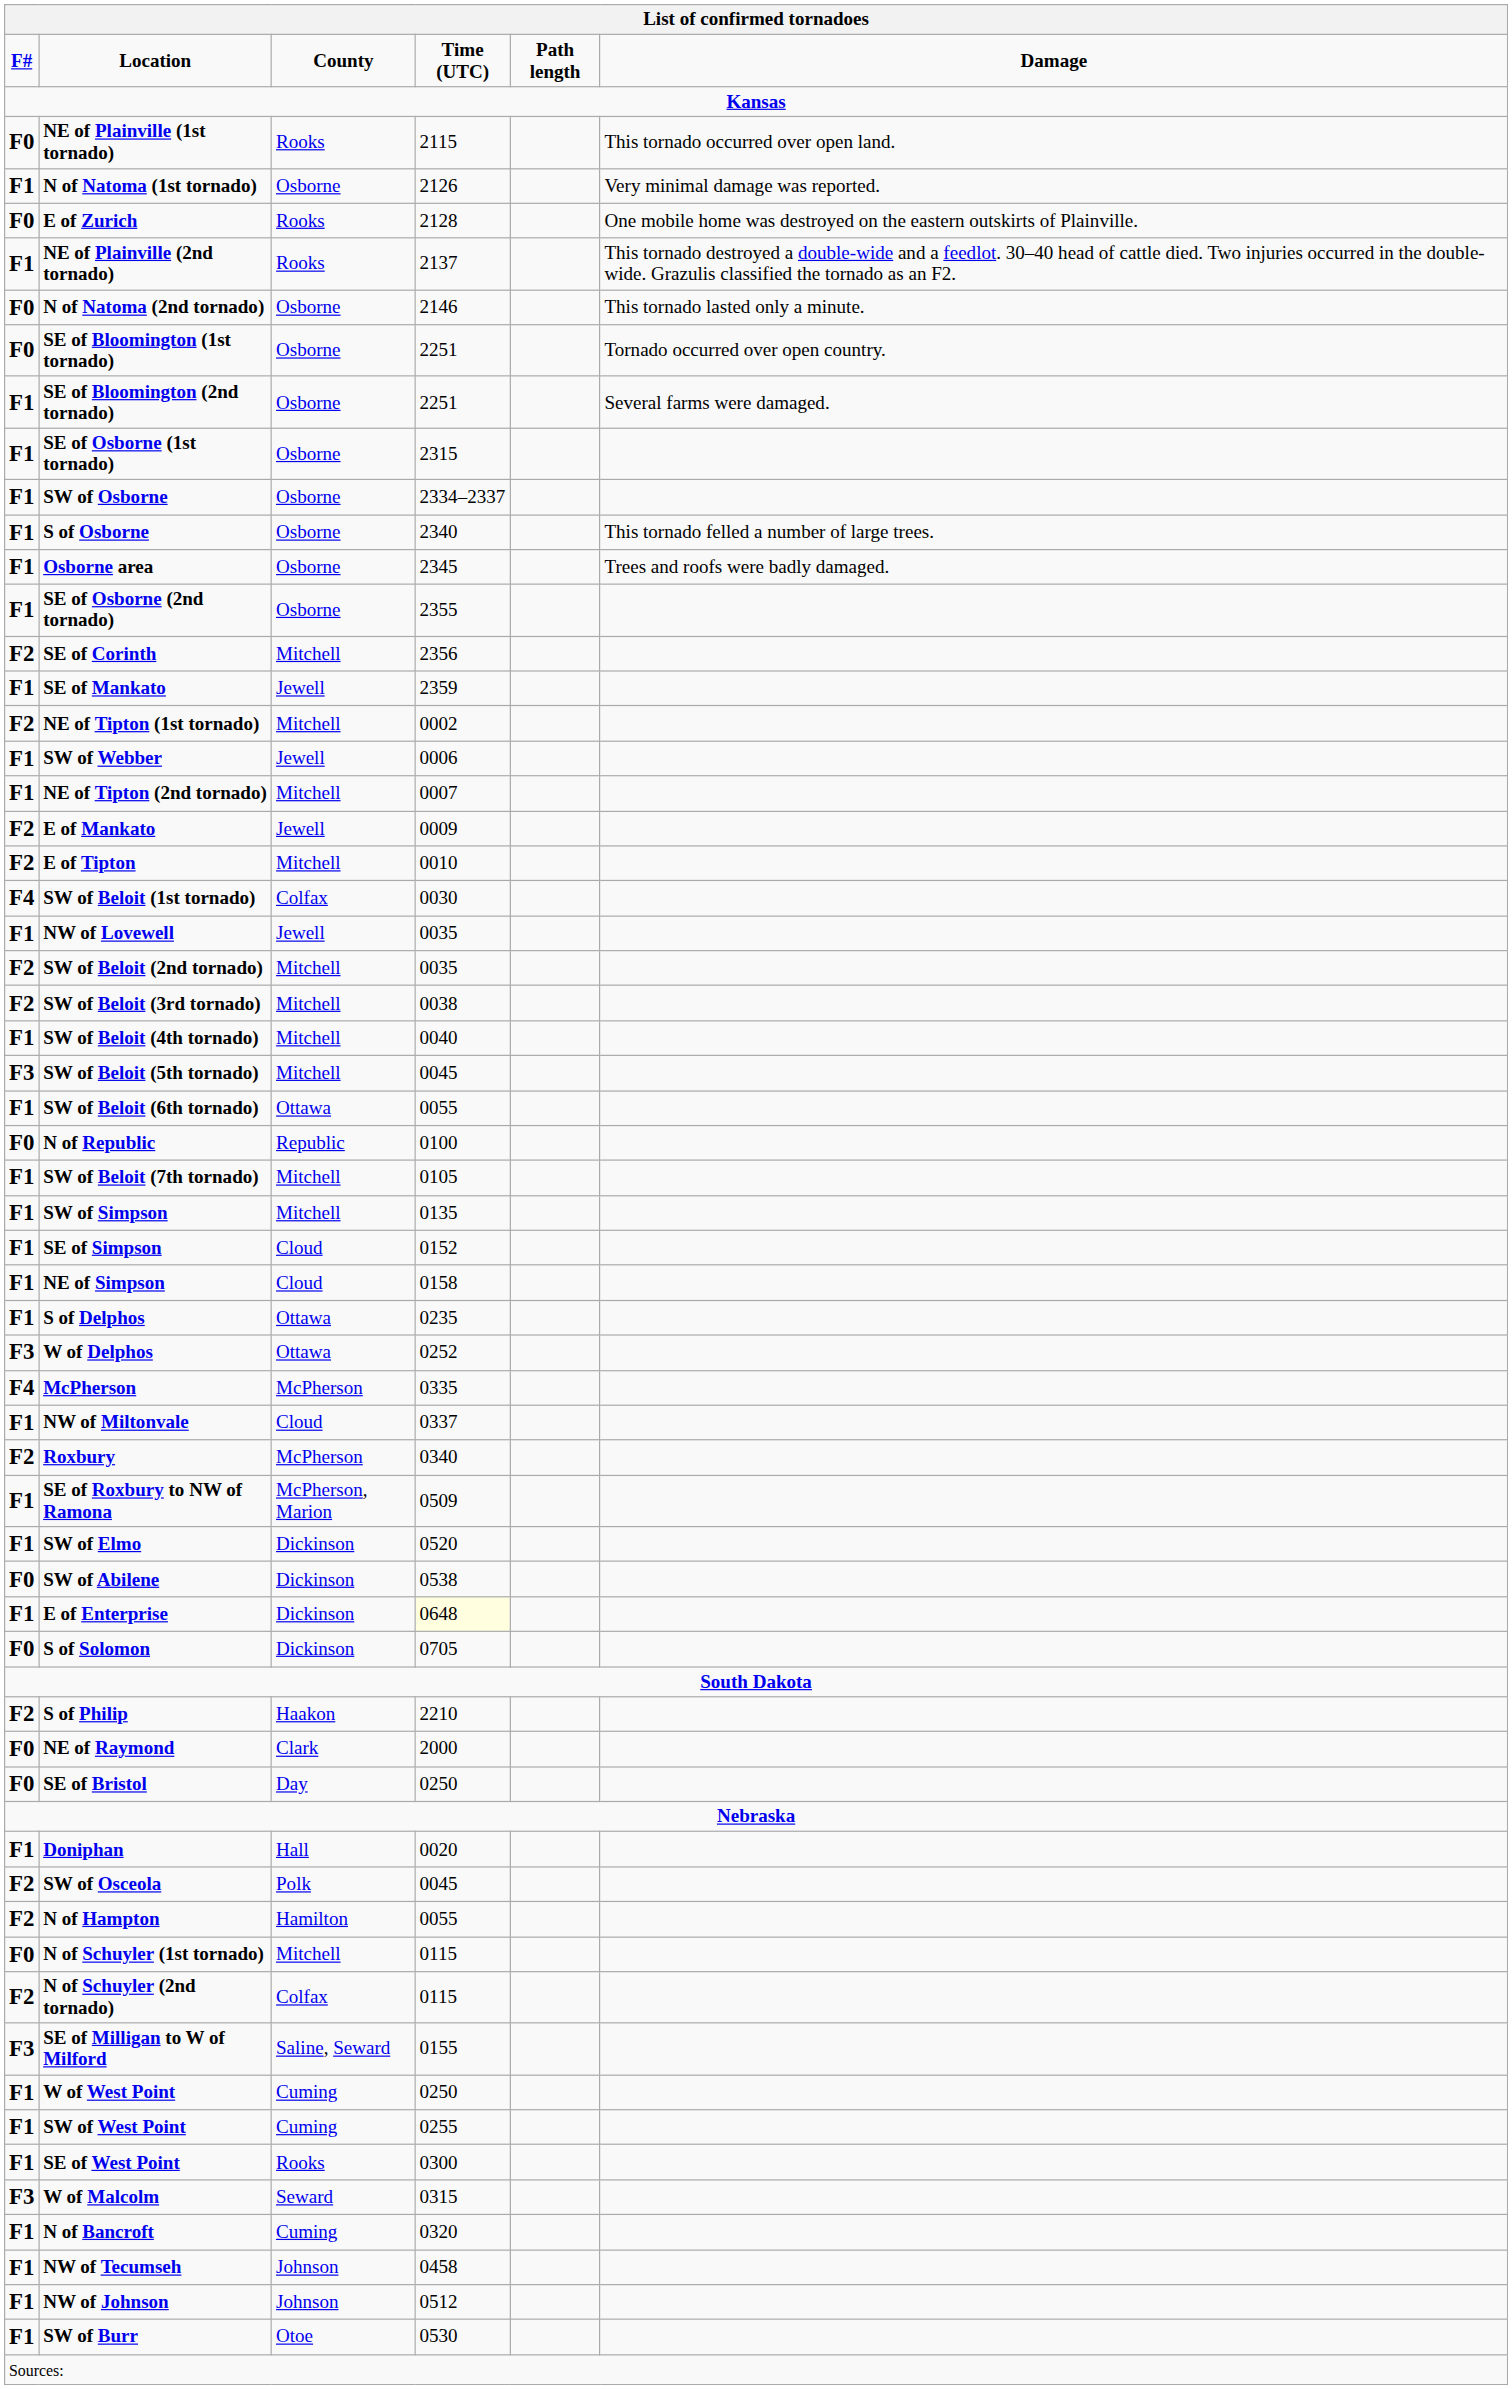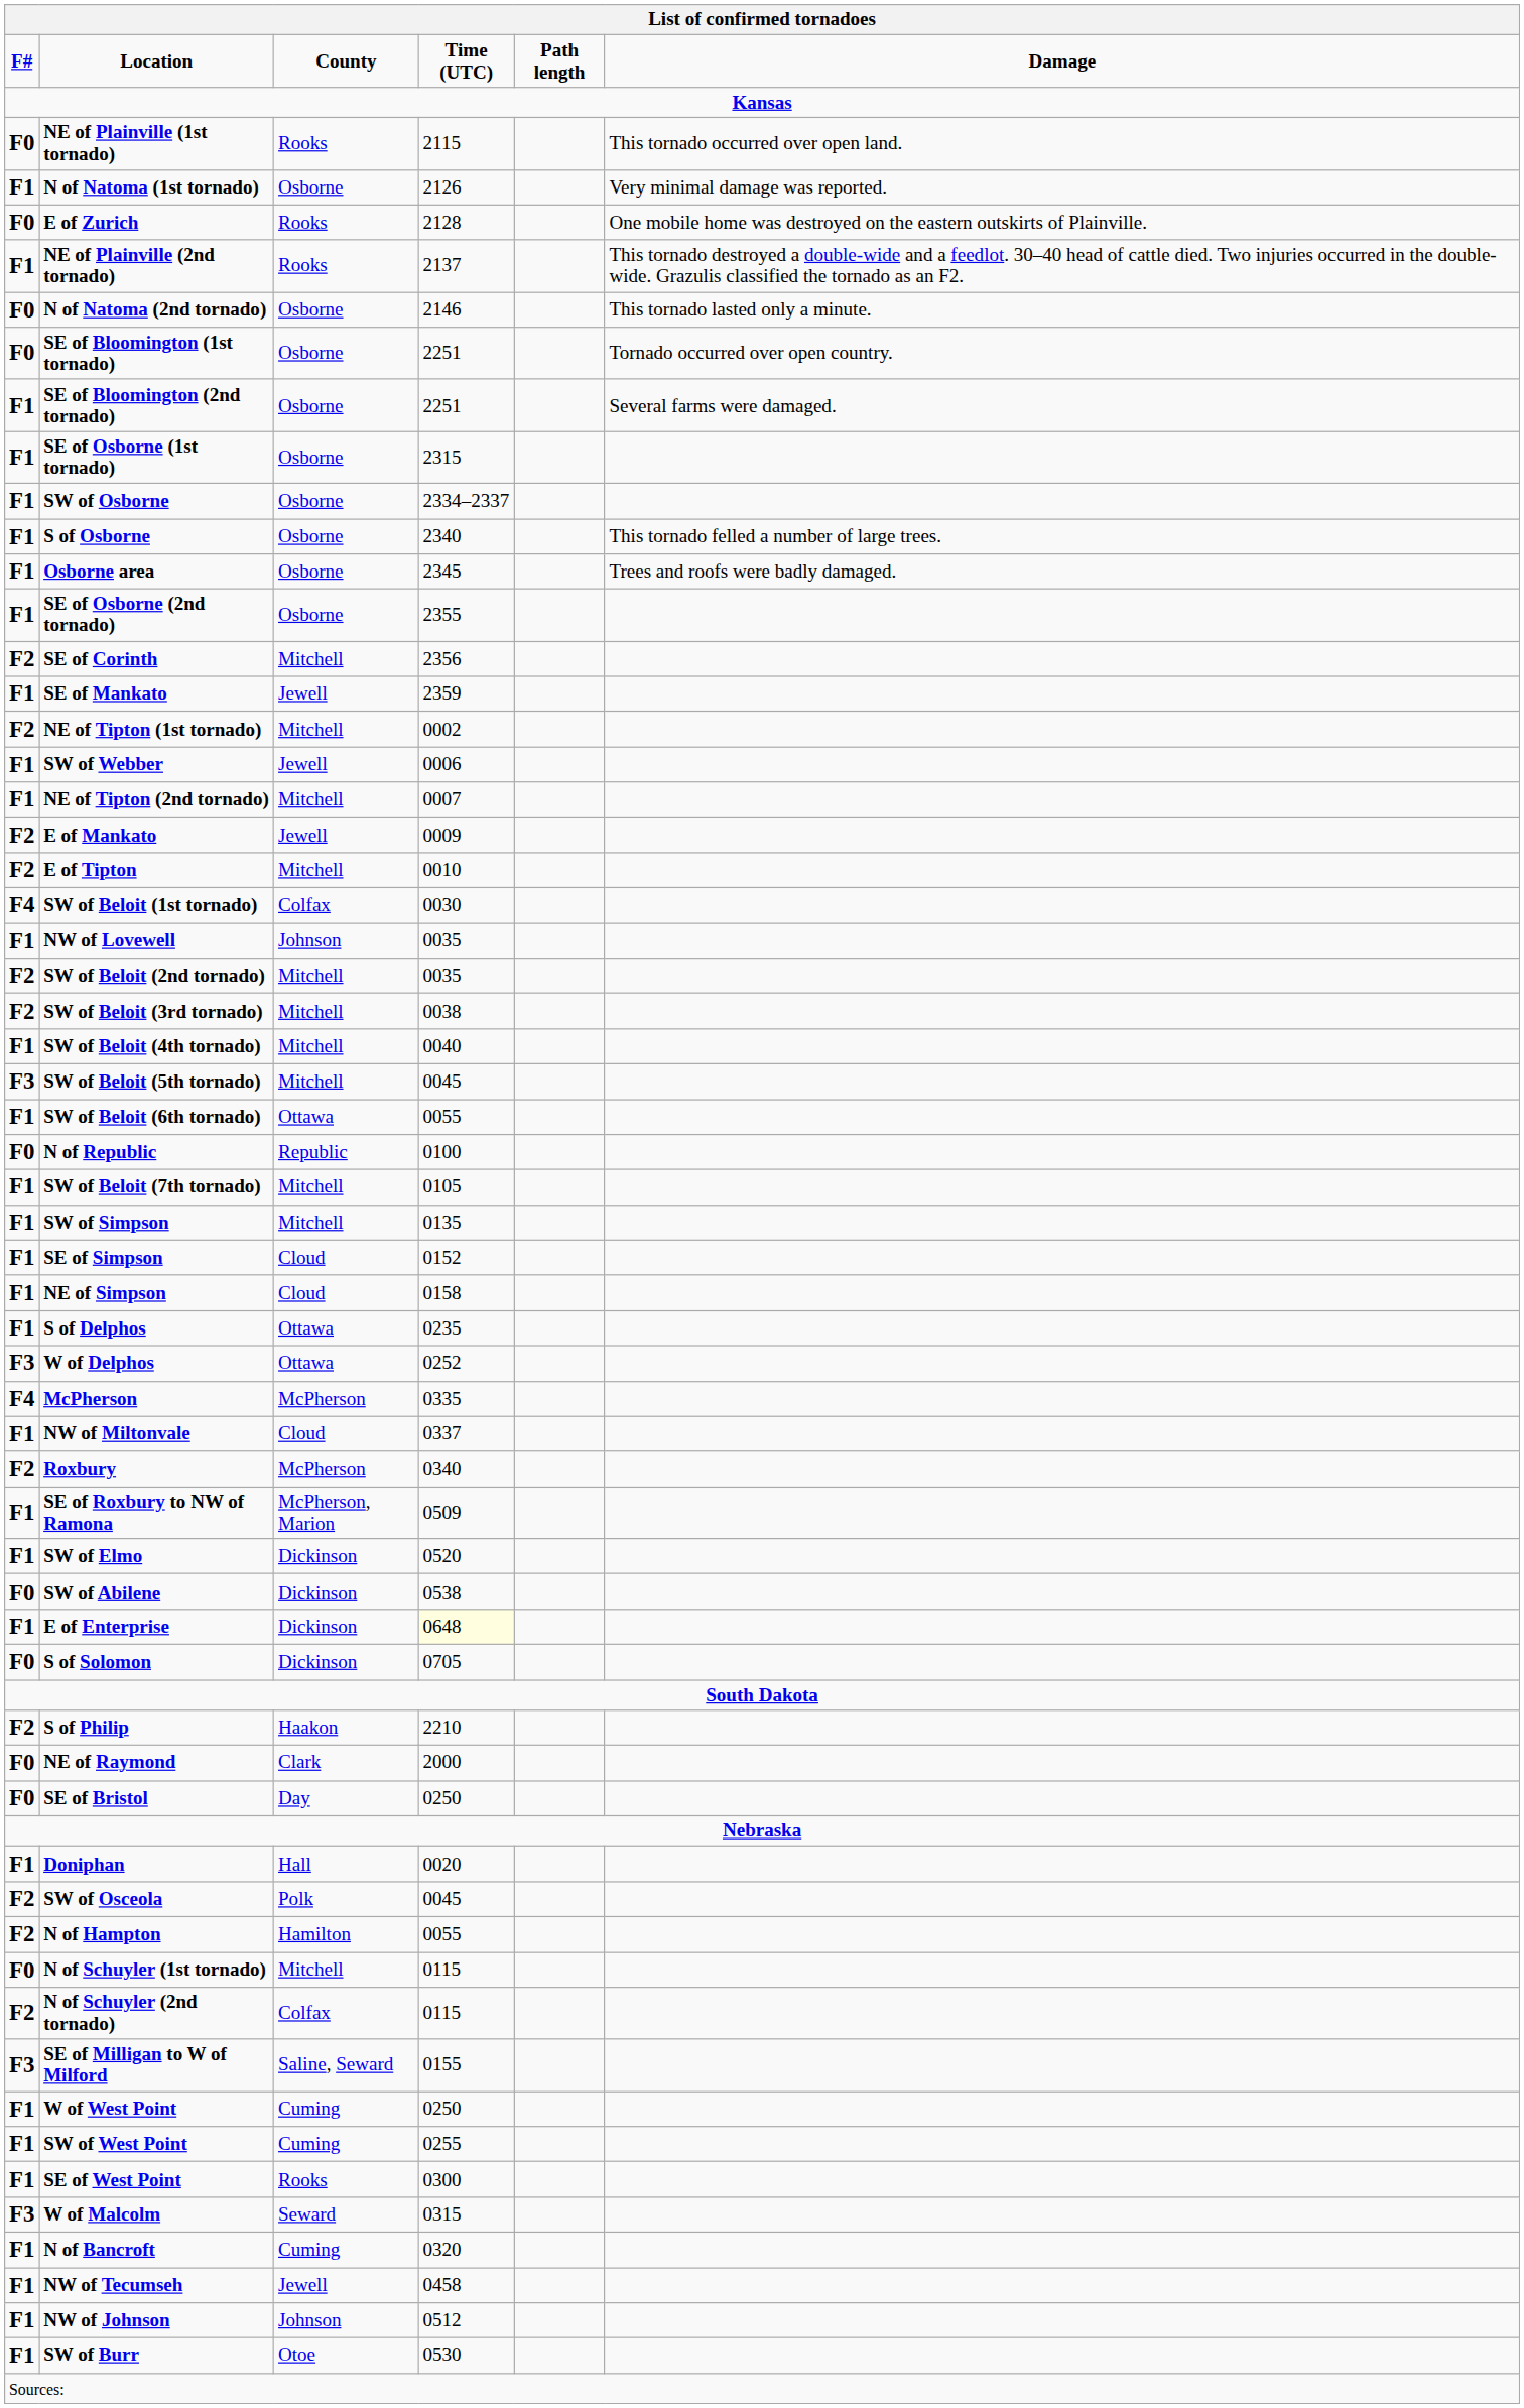NW of Lovewell | List of confirmed tornadoes / County: Jewell -> Johnson
NW of Tecumseh | List of confirmed tornadoes / County: Johnson -> Jewell
